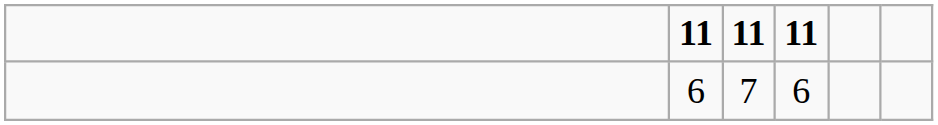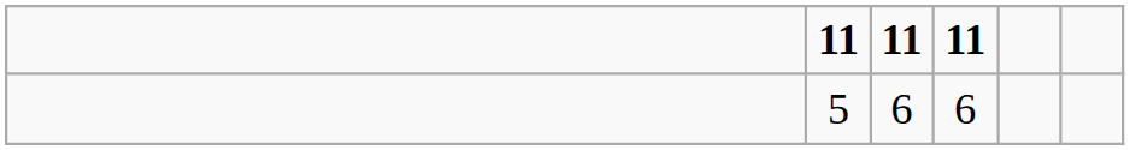row 2 | column 2: 6 -> 5
row 2 | column 3: 7 -> 6
